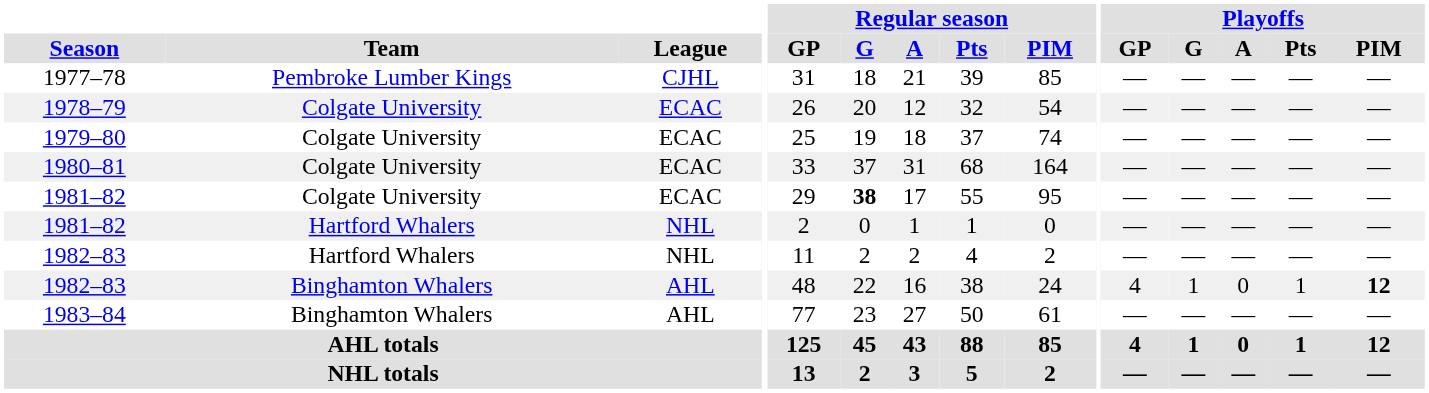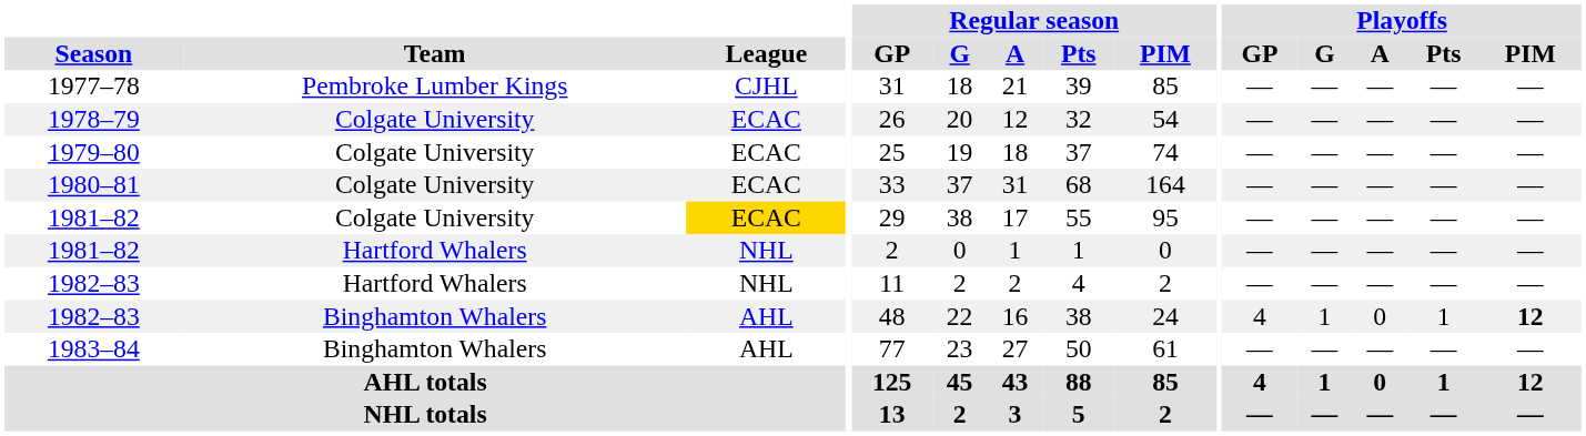1981–82 / Colgate University | League: no background -> gold background
1981–82 / Colgate University | Regular season / G: bold -> normal
